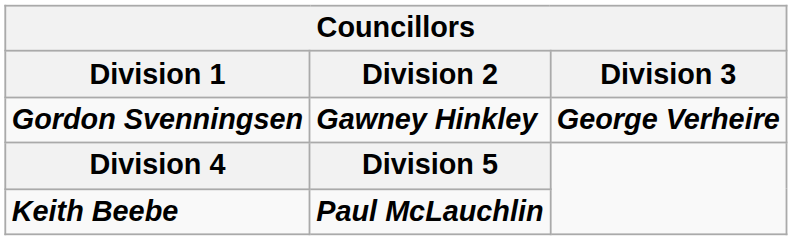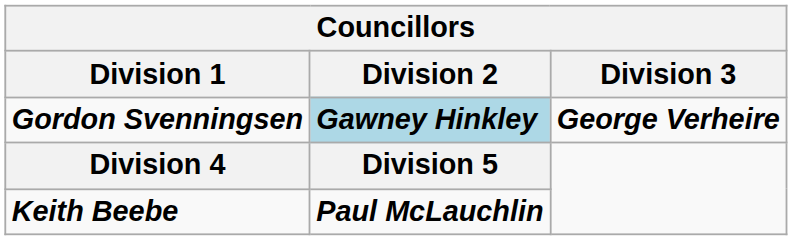Gordon Svenningsen | Division 2: no background -> lightblue background
